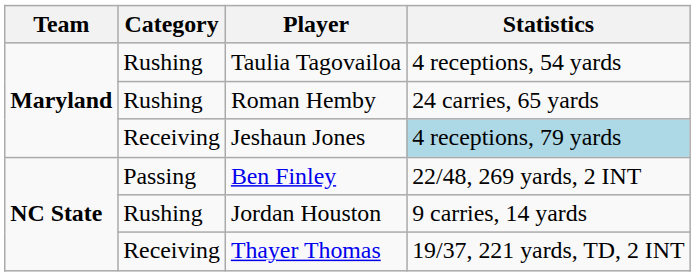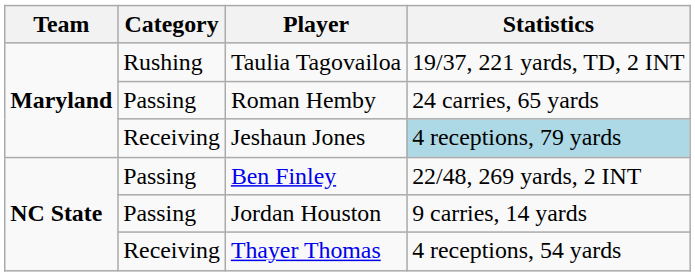Taulia Tagovailoa | Statistics: 4 receptions, 54 yards -> 19/37, 221 yards, TD, 2 INT
Roman Hemby | Category: Rushing -> Passing
Jordan Houston | Category: Rushing -> Passing
Thayer Thomas | Statistics: 19/37, 221 yards, TD, 2 INT -> 4 receptions, 54 yards
